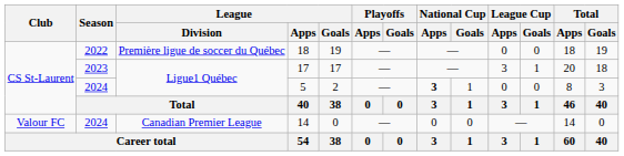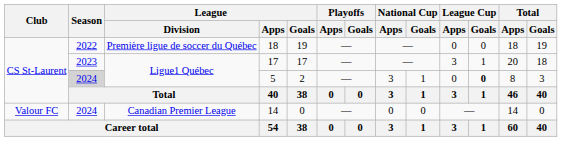5 | Season: no background -> lightgrey background
5 | National Cup / Apps: bold -> normal
5 | League Cup / Goals: normal -> bold
